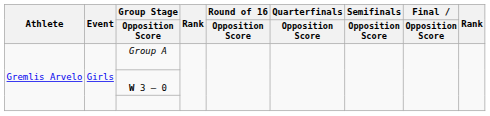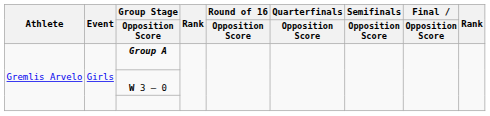Group A | Group Stage / Opposition Score: normal -> bold
